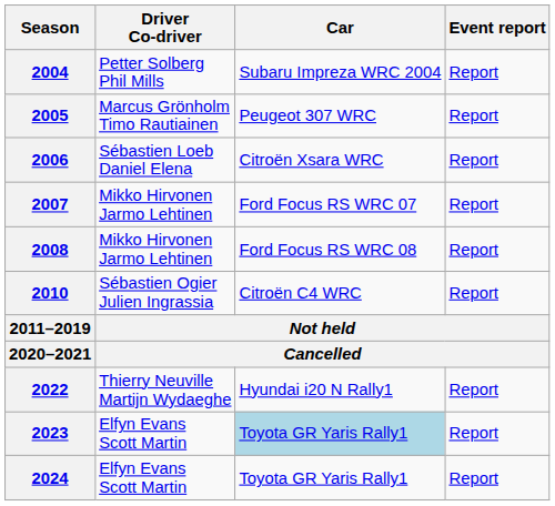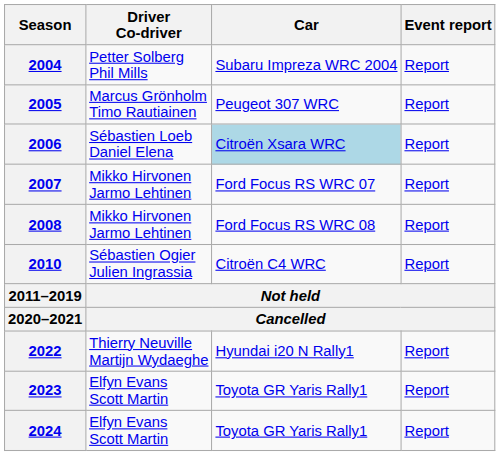2006 | Car: no background -> lightblue background
2023 | Car: lightblue background -> no background
